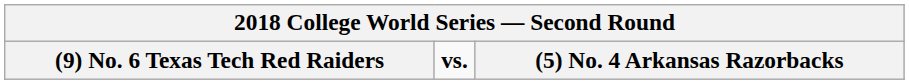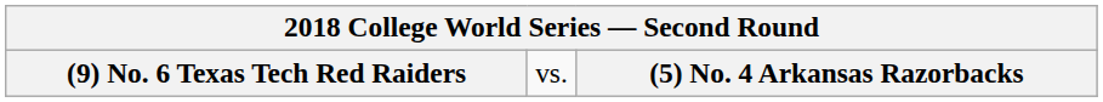(9) No. 6 Texas Tech Red Raiders | column 2: bold -> normal
